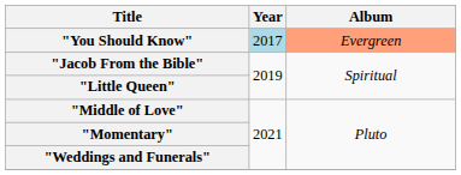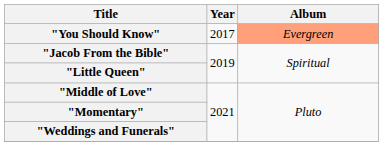"You Should Know" | Year: lightblue background -> no background
